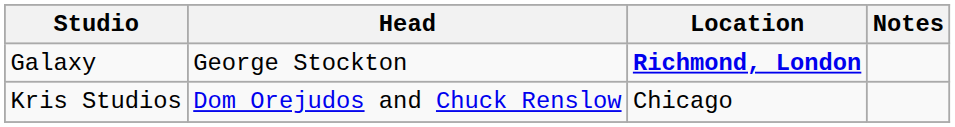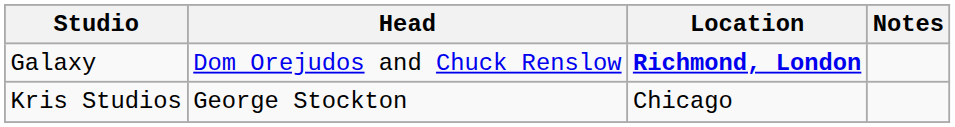Galaxy | Head: George Stockton -> Dom Orejudos and Chuck Renslow
Kris Studios | Head: Dom Orejudos and Chuck Renslow -> George Stockton
